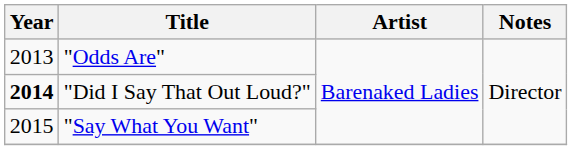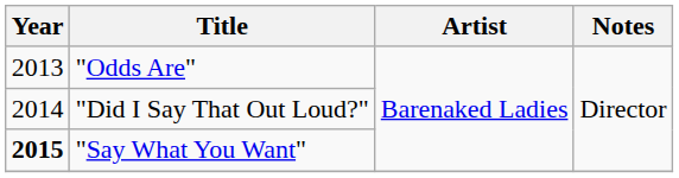"Did I Say That Out Loud?" | Year: bold -> normal
"Say What You Want" | Year: normal -> bold
